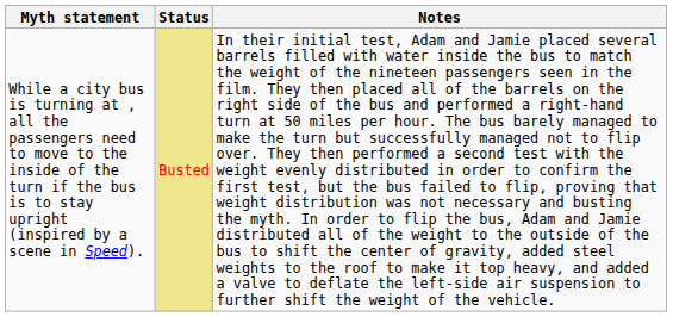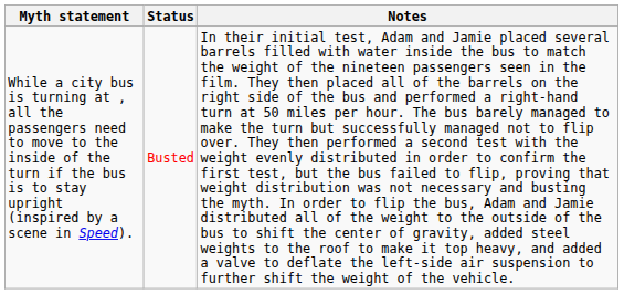row 2 | Status: khaki background -> no background
